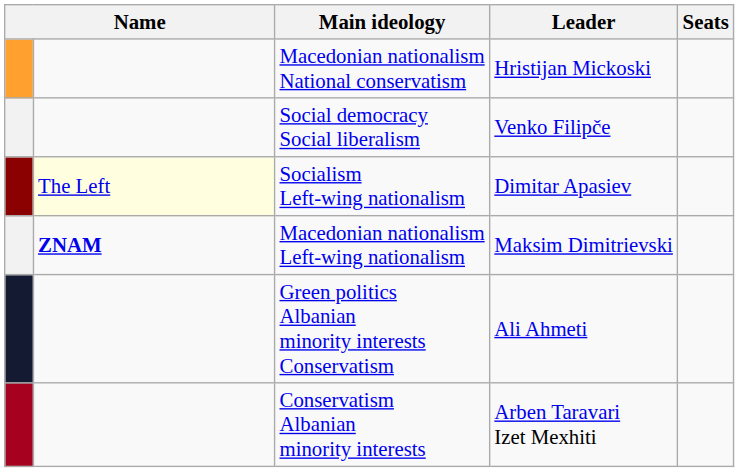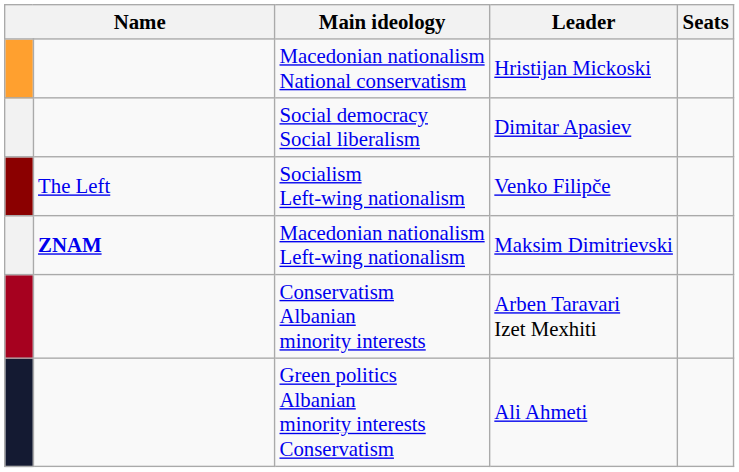Social democracy Social liberalism | Leader: Venko Filipče -> Dimitar Apasiev
Socialism Left-wing nationalism | column 2: lightyellow background -> no background
Socialism Left-wing nationalism | Leader: Dimitar Apasiev -> Venko Filipče
rows swapped: Green politics Albanian minority interests Conservatism <-> Conservatism Albanian minority interests
